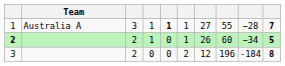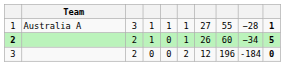row 2 | column 5: bold -> normal
row 2 | column 10: 7 -> 1
row 4 | column 10: 8 -> 0
